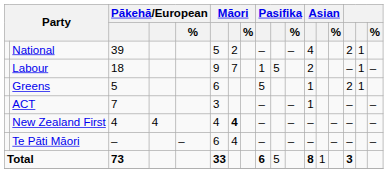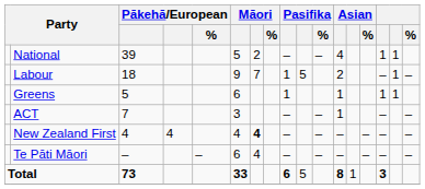National | column 15: 2 -> 1
Greens | column 9: 5 -> 1
Greens | column 15: 2 -> 1
